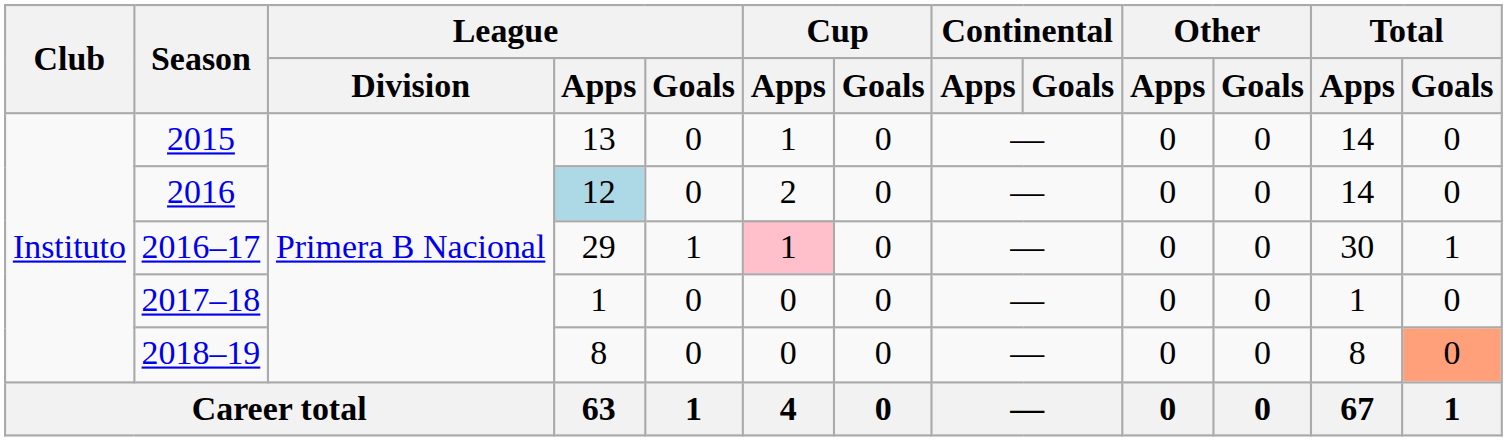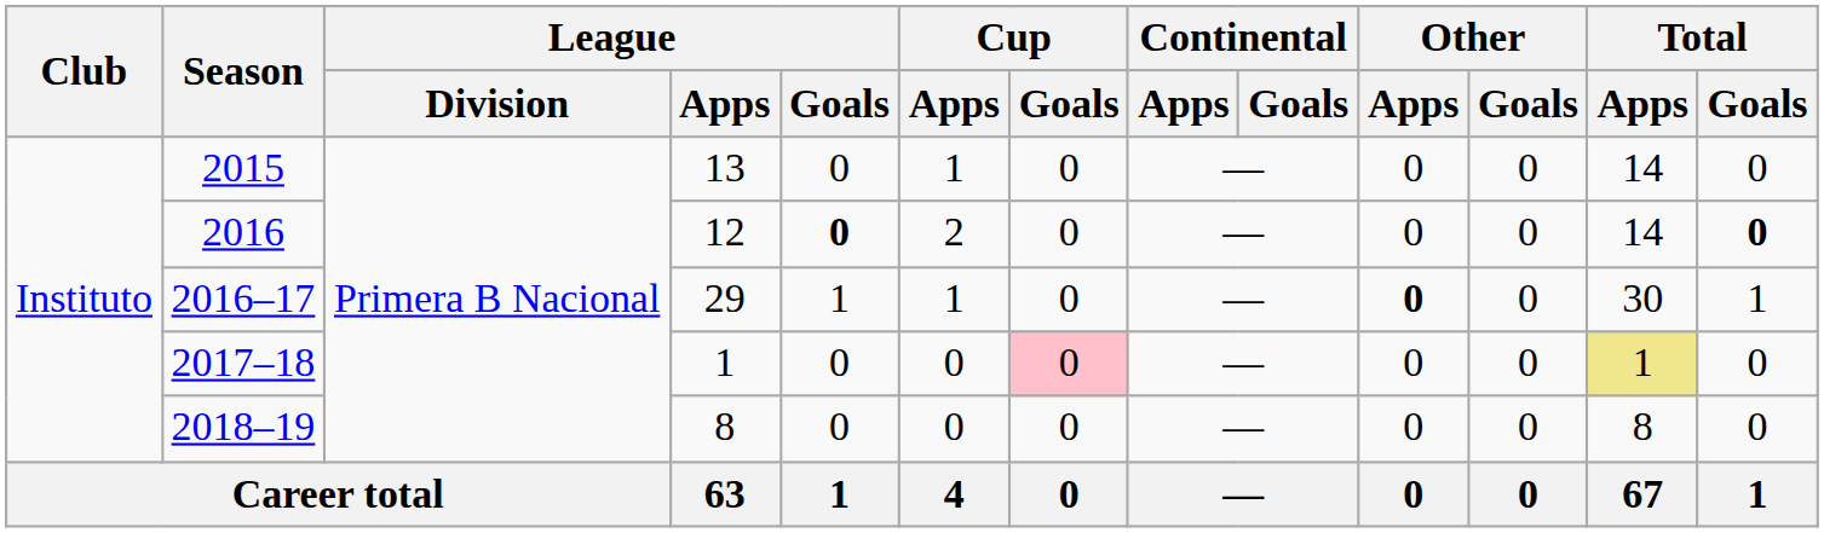2016 | League / Apps: lightblue background -> no background
2016 | League / Goals: normal -> bold
2016 | Total / Goals: normal -> bold
2016–17 | Cup / Apps: pink background -> no background
2016–17 | Other / Apps: normal -> bold
2017–18 | Cup / Goals: no background -> pink background
2017–18 | Total / Apps: no background -> khaki background
2018–19 | Total / Goals: lightsalmon background -> no background
